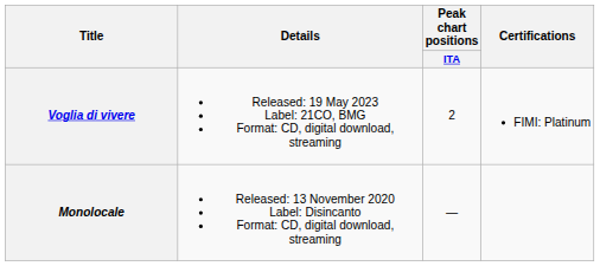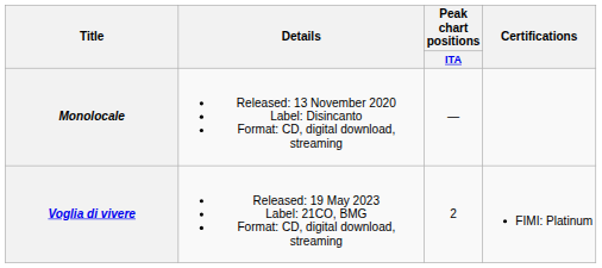rows swapped: Monolocale <-> Voglia di vivere
